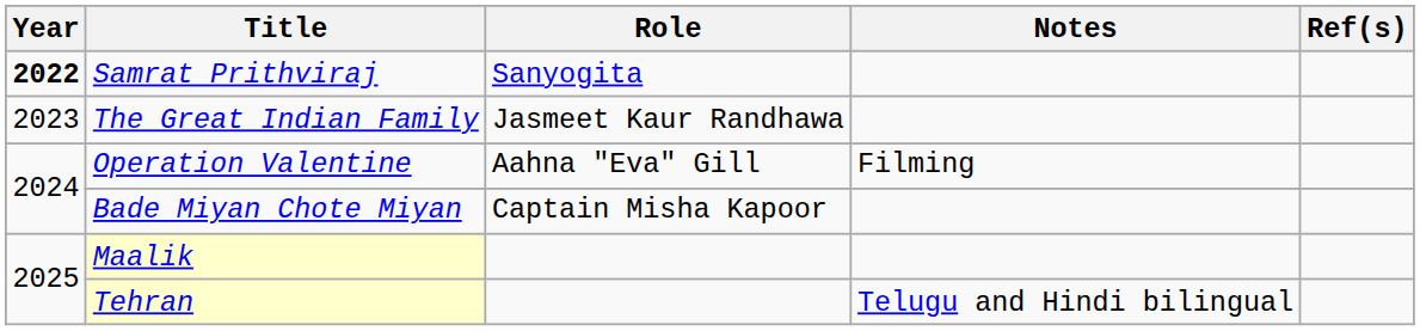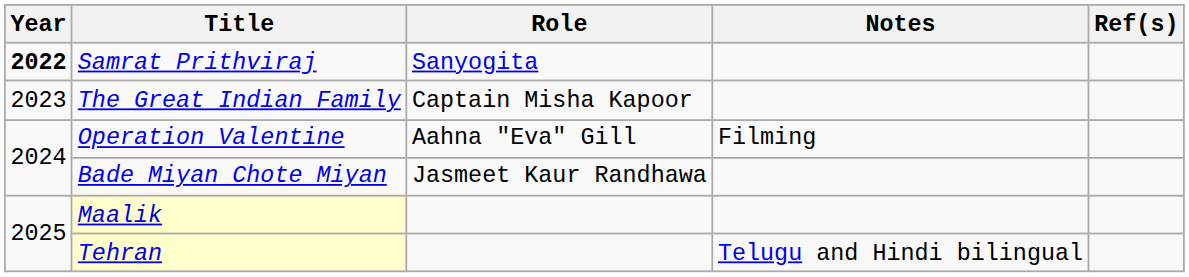The Great Indian Family | Role: Jasmeet Kaur Randhawa -> Captain Misha Kapoor
Bade Miyan Chote Miyan | Role: Captain Misha Kapoor -> Jasmeet Kaur Randhawa
